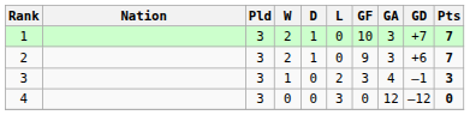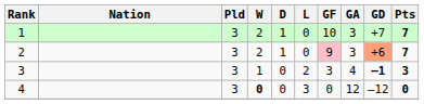row 3 | GF: no background -> pink background
row 3 | GD: no background -> lightsalmon background
row 4 | GD: normal -> bold
row 5 | W: normal -> bold
